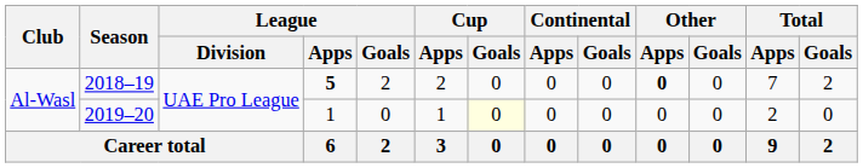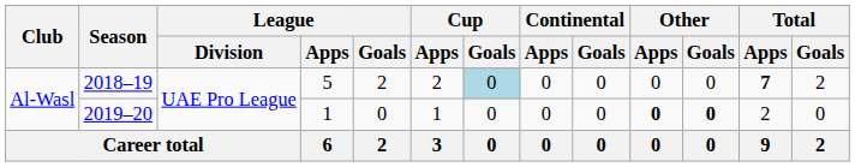2018–19 | League / Apps: bold -> normal
2018–19 | Cup / Goals: no background -> lightblue background
2018–19 | Other / Apps: bold -> normal
2018–19 | Total / Apps: normal -> bold
2019–20 | Cup / Goals: lightyellow background -> no background
2019–20 | Other / Apps: normal -> bold
2019–20 | Other / Goals: normal -> bold
